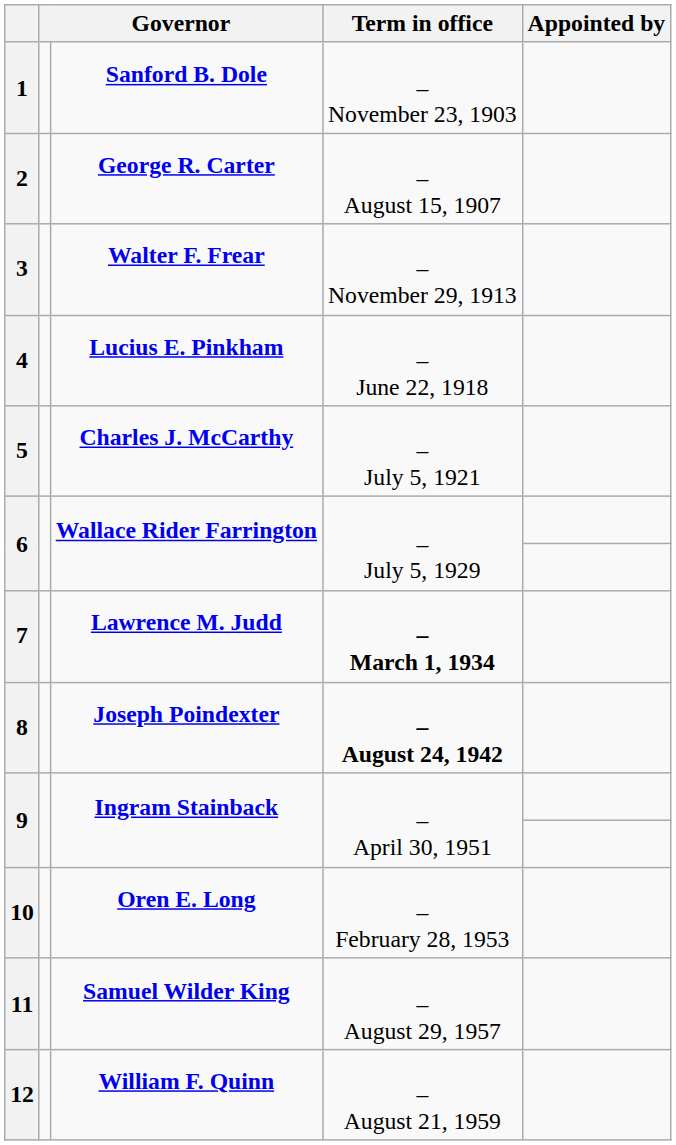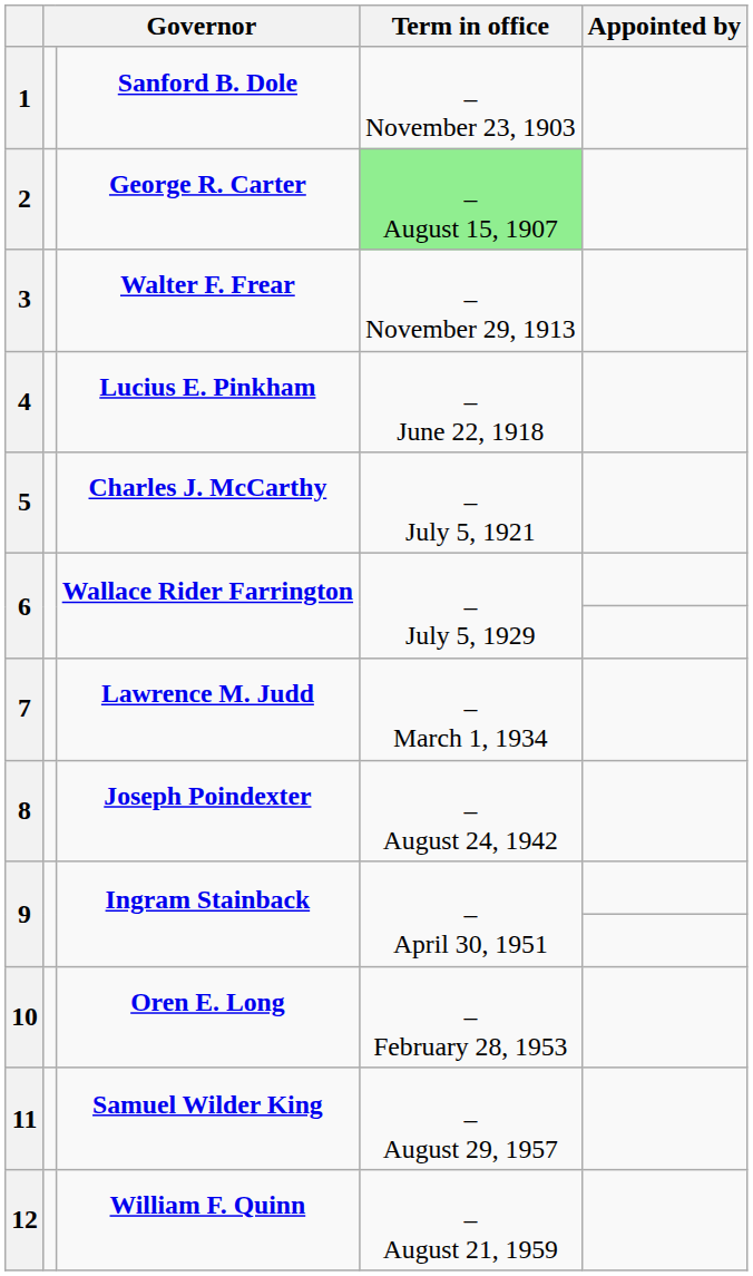2 | Term in office: no background -> lightgreen background
7 | Term in office: bold -> normal
8 | Term in office: bold -> normal
